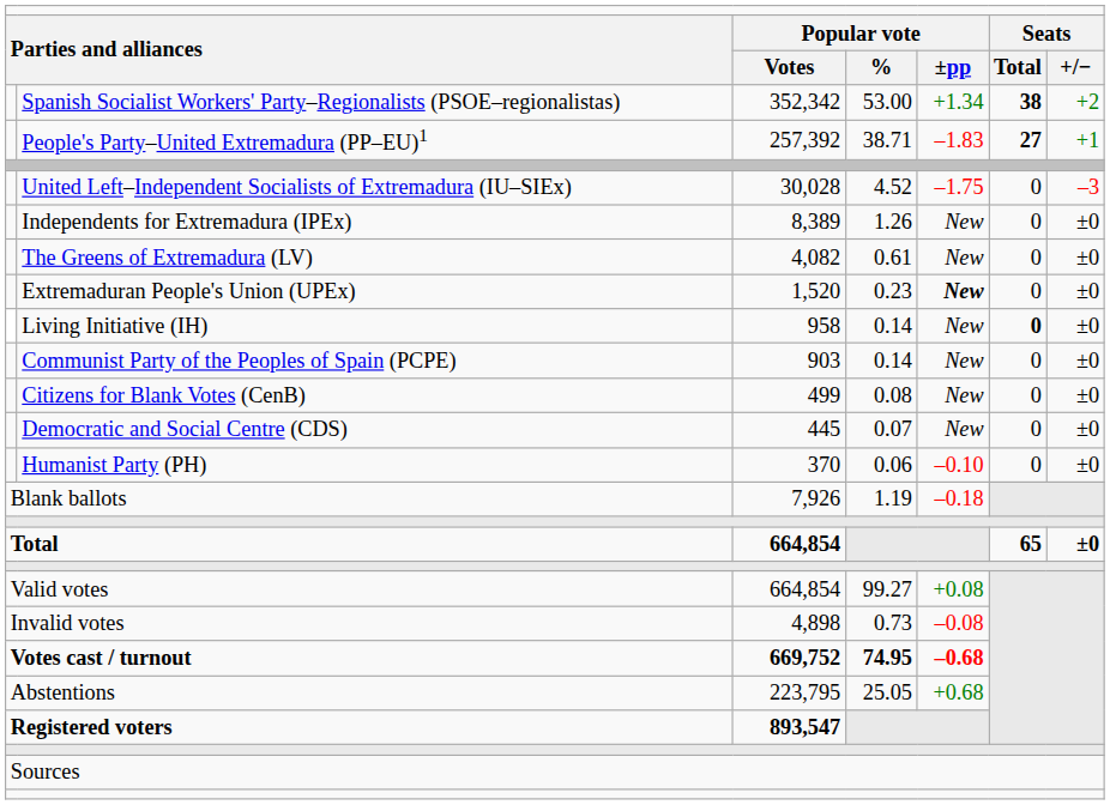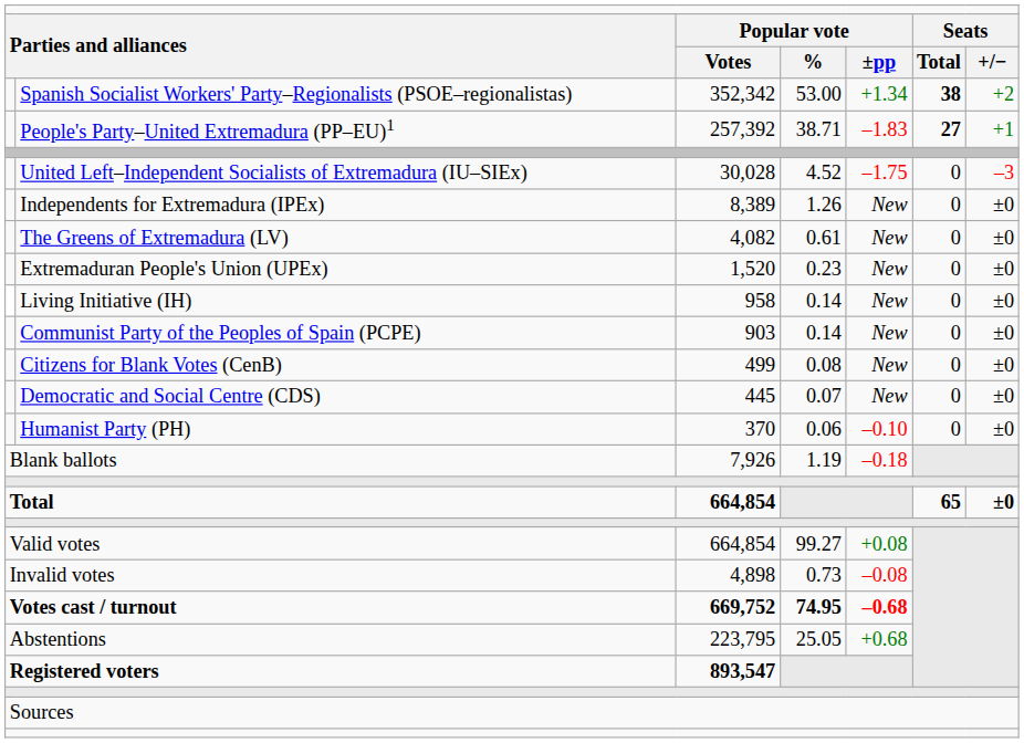Extremaduran People's Union (UPEx) | column 5: bold -> normal
Living Initiative (IH) | column 6: bold -> normal
